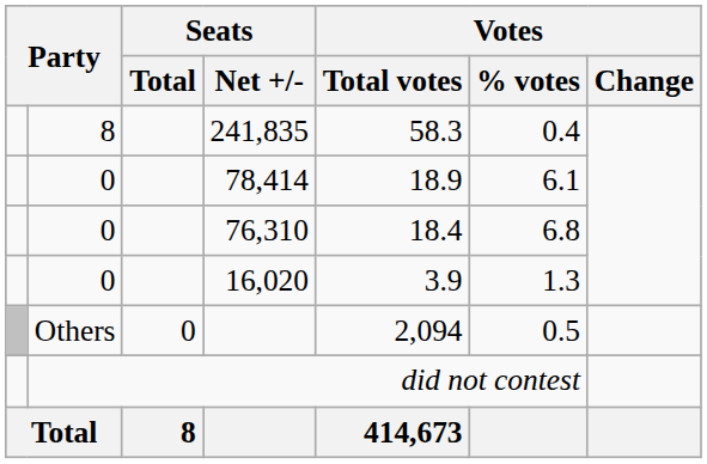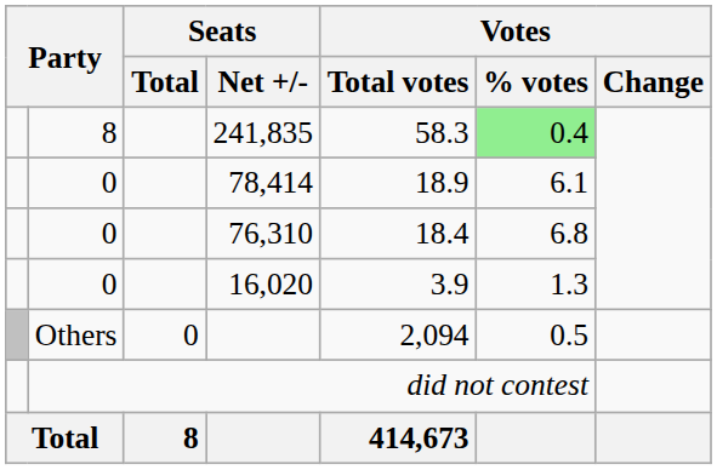241,835 | Votes / % votes: no background -> lightgreen background
